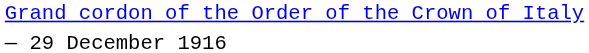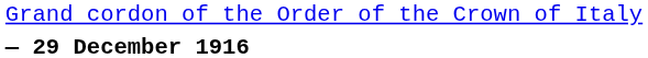— 29 December 1916 | column 1: normal -> bold
